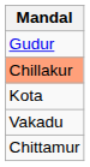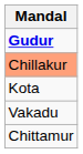row 2 | column 1: normal -> bold
